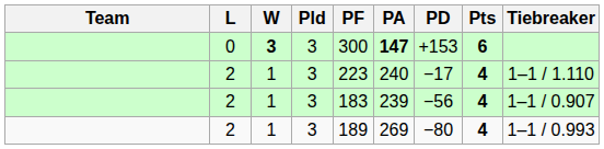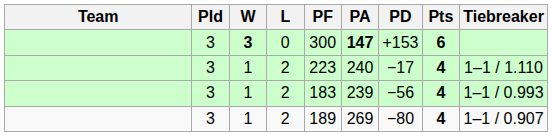columns swapped: Pld <-> L
row 4 | Tiebreaker: 1–1 / 0.907 -> 1–1 / 0.993
row 5 | Tiebreaker: 1–1 / 0.993 -> 1–1 / 0.907
